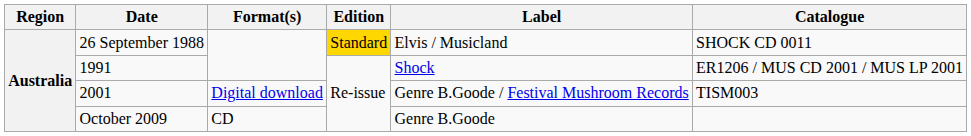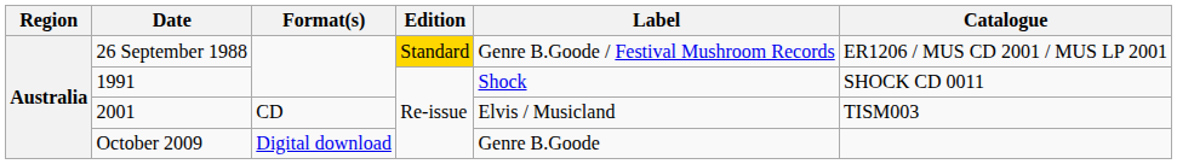26 September 1988 | Label: Elvis / Musicland -> Genre B.Goode / Festival Mushroom Records
26 September 1988 | Catalogue: SHOCK CD 0011 -> ER1206 / MUS CD 2001 / MUS LP 2001
1991 | Catalogue: ER1206 / MUS CD 2001 / MUS LP 2001 -> SHOCK CD 0011
2001 | Format(s): Digital download -> CD
2001 | Label: Genre B.Goode / Festival Mushroom Records -> Elvis / Musicland
October 2009 | Format(s): CD -> Digital download
